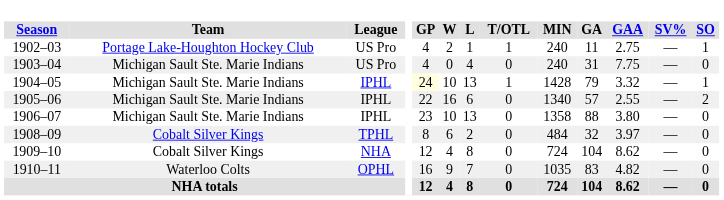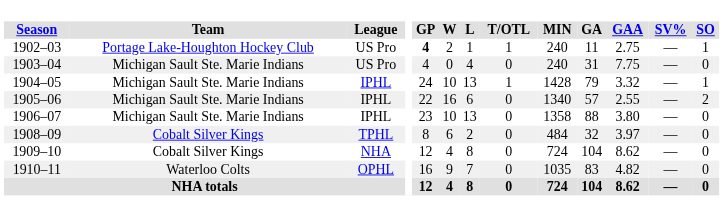1902–03 | GP: normal -> bold
1904–05 | GP: lightyellow background -> no background
